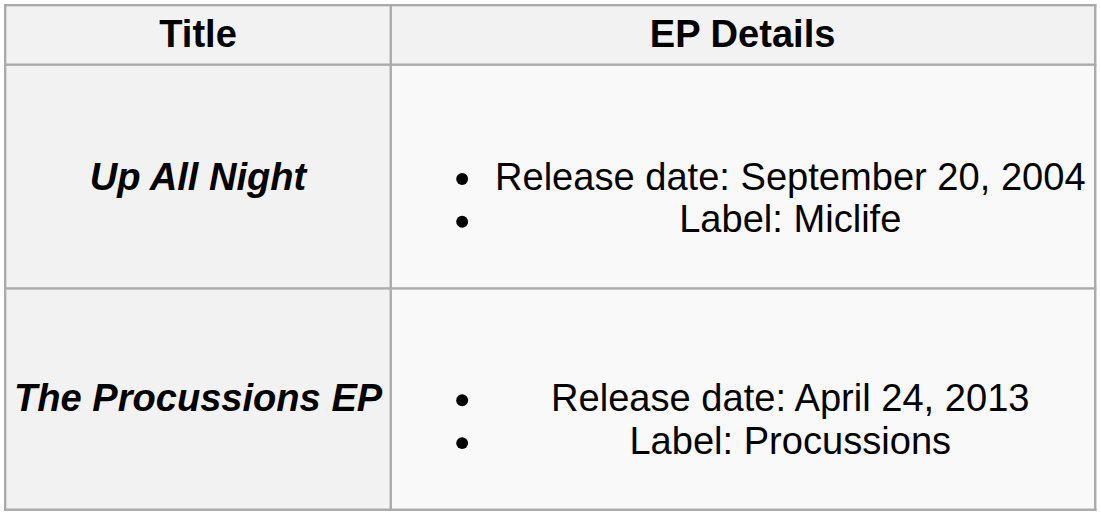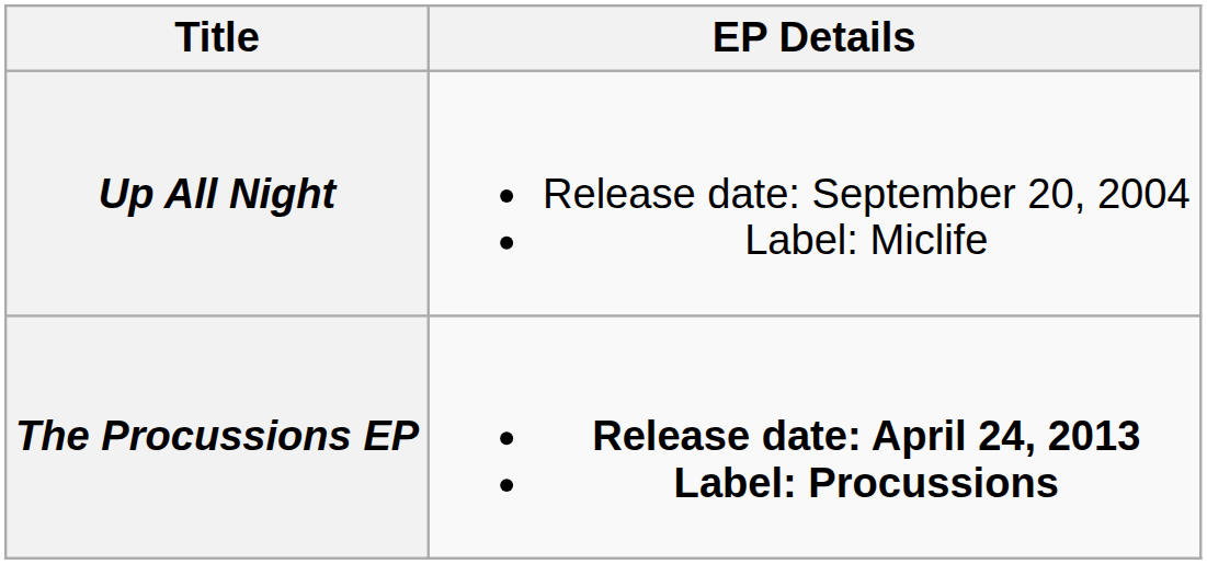The Procussions EP | EP Details: normal -> bold
